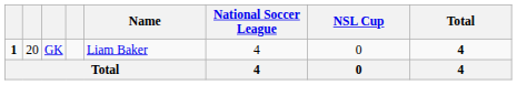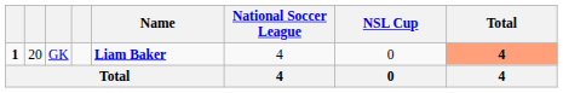GK | Name: normal -> bold
GK | Total: no background -> lightsalmon background
